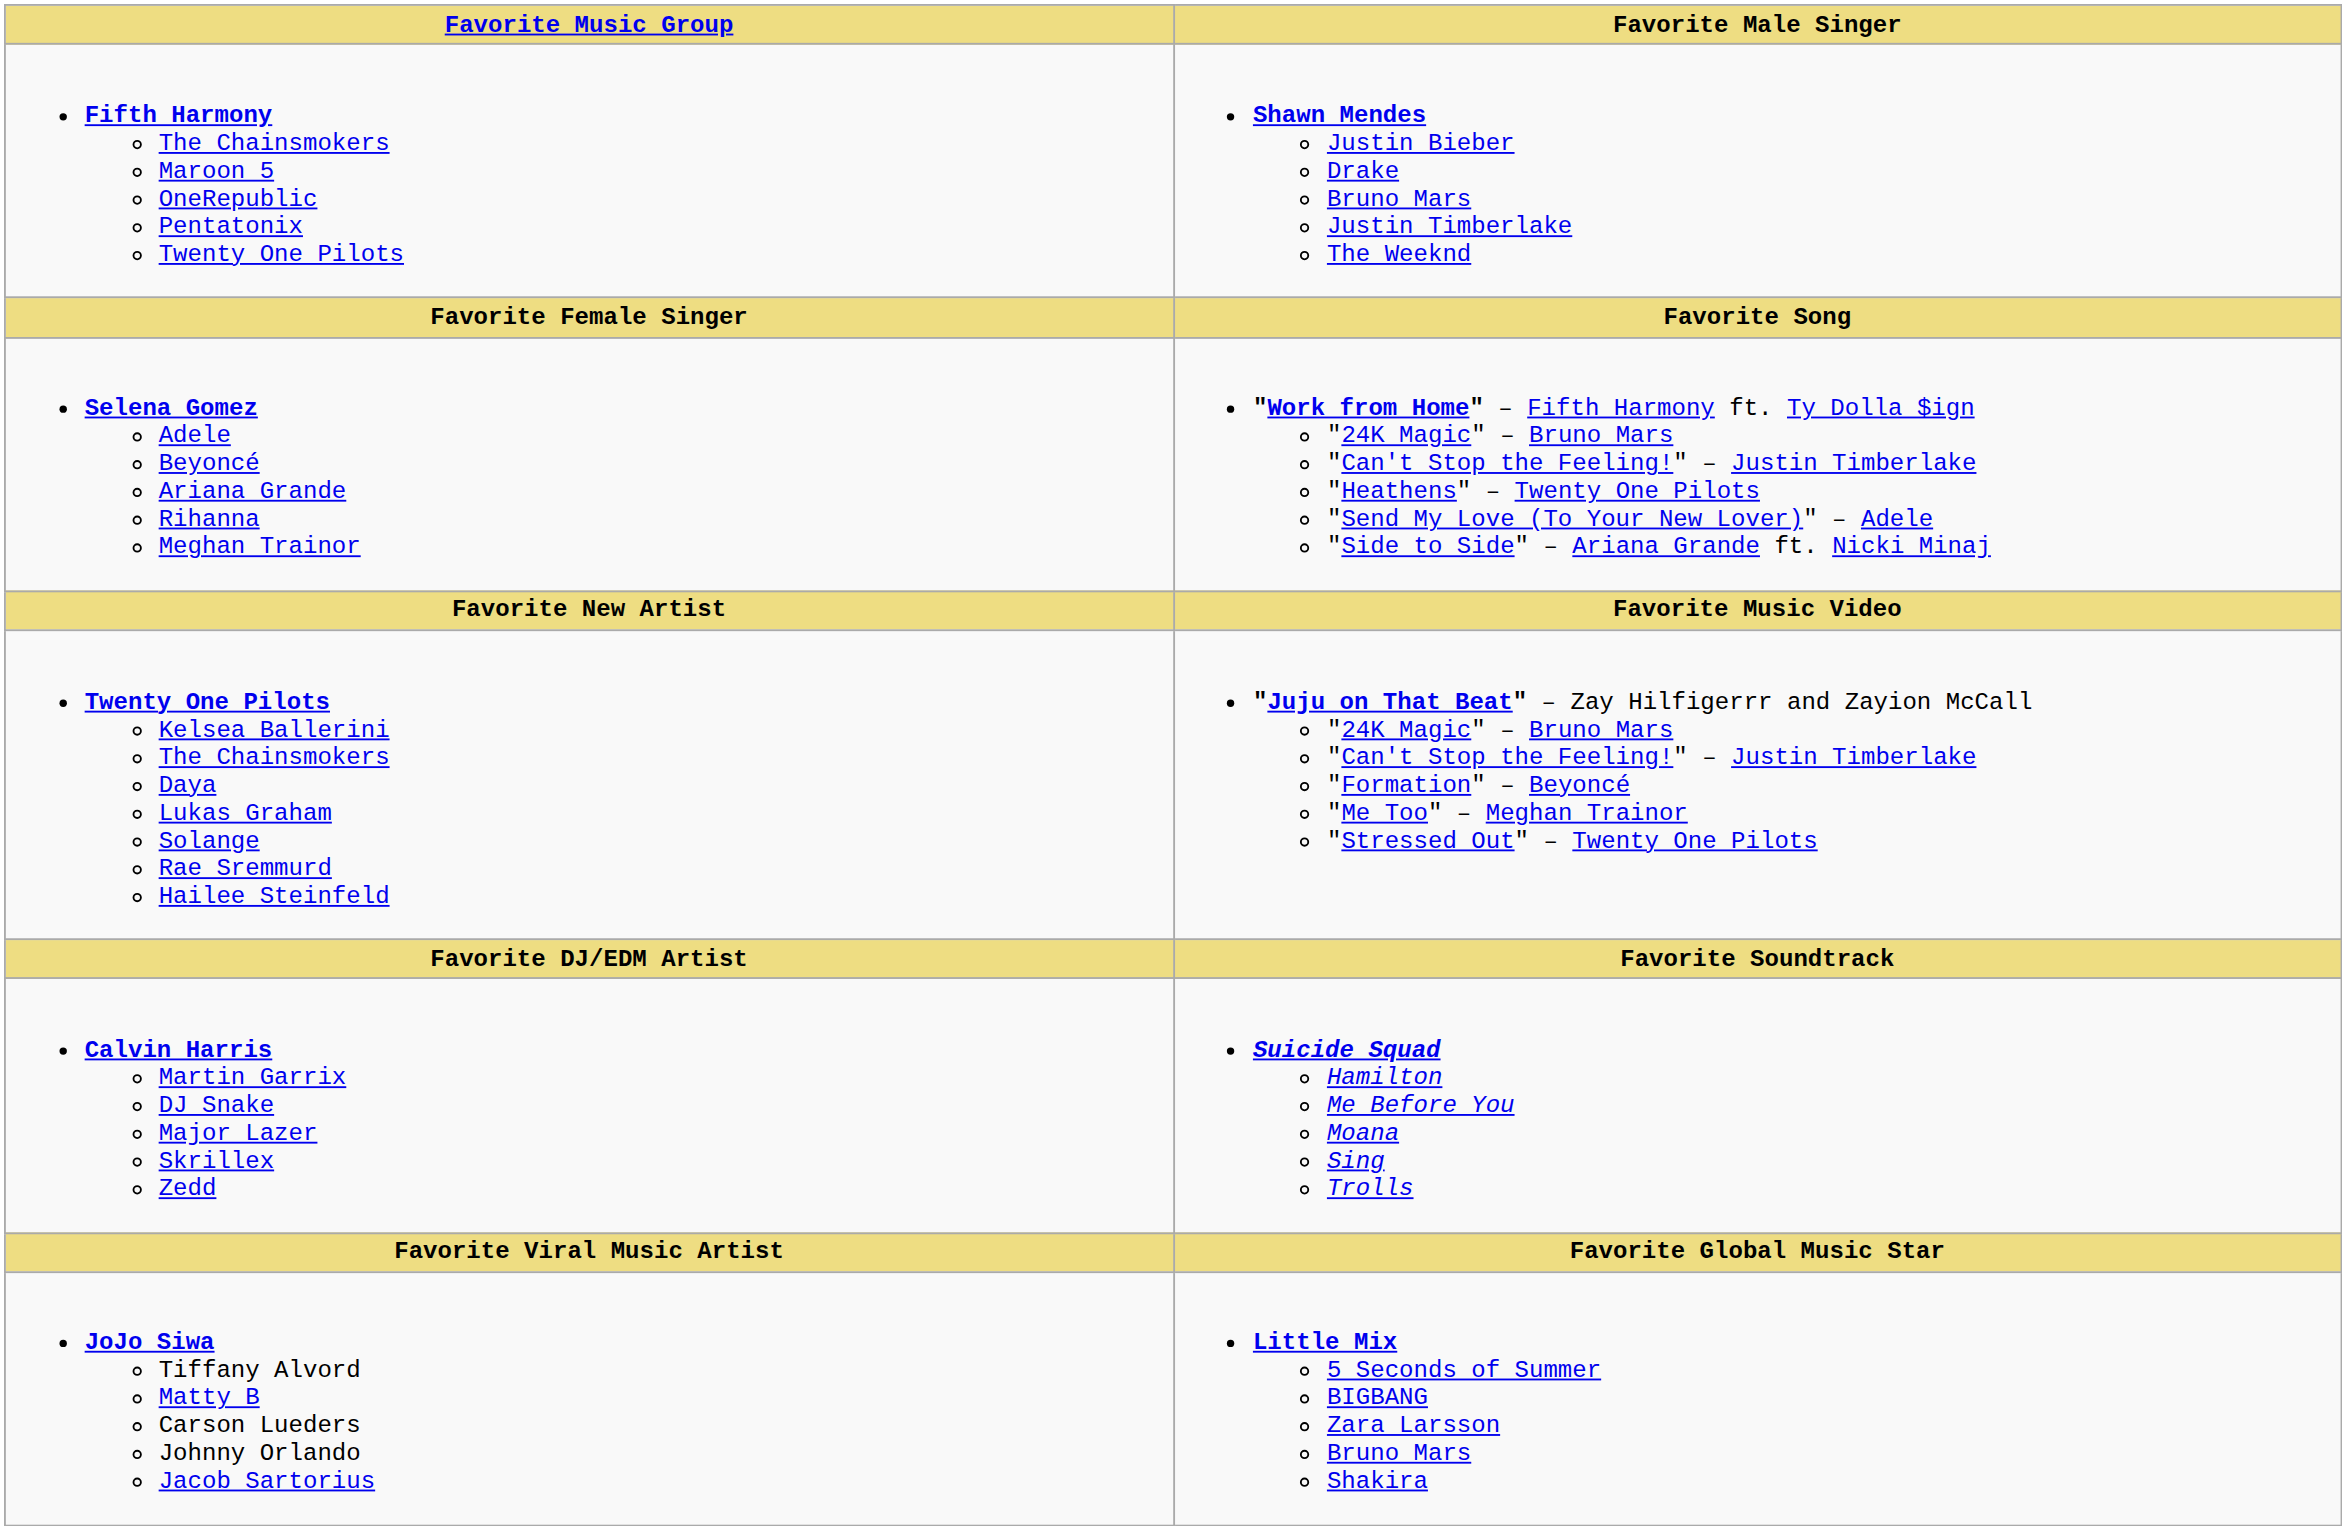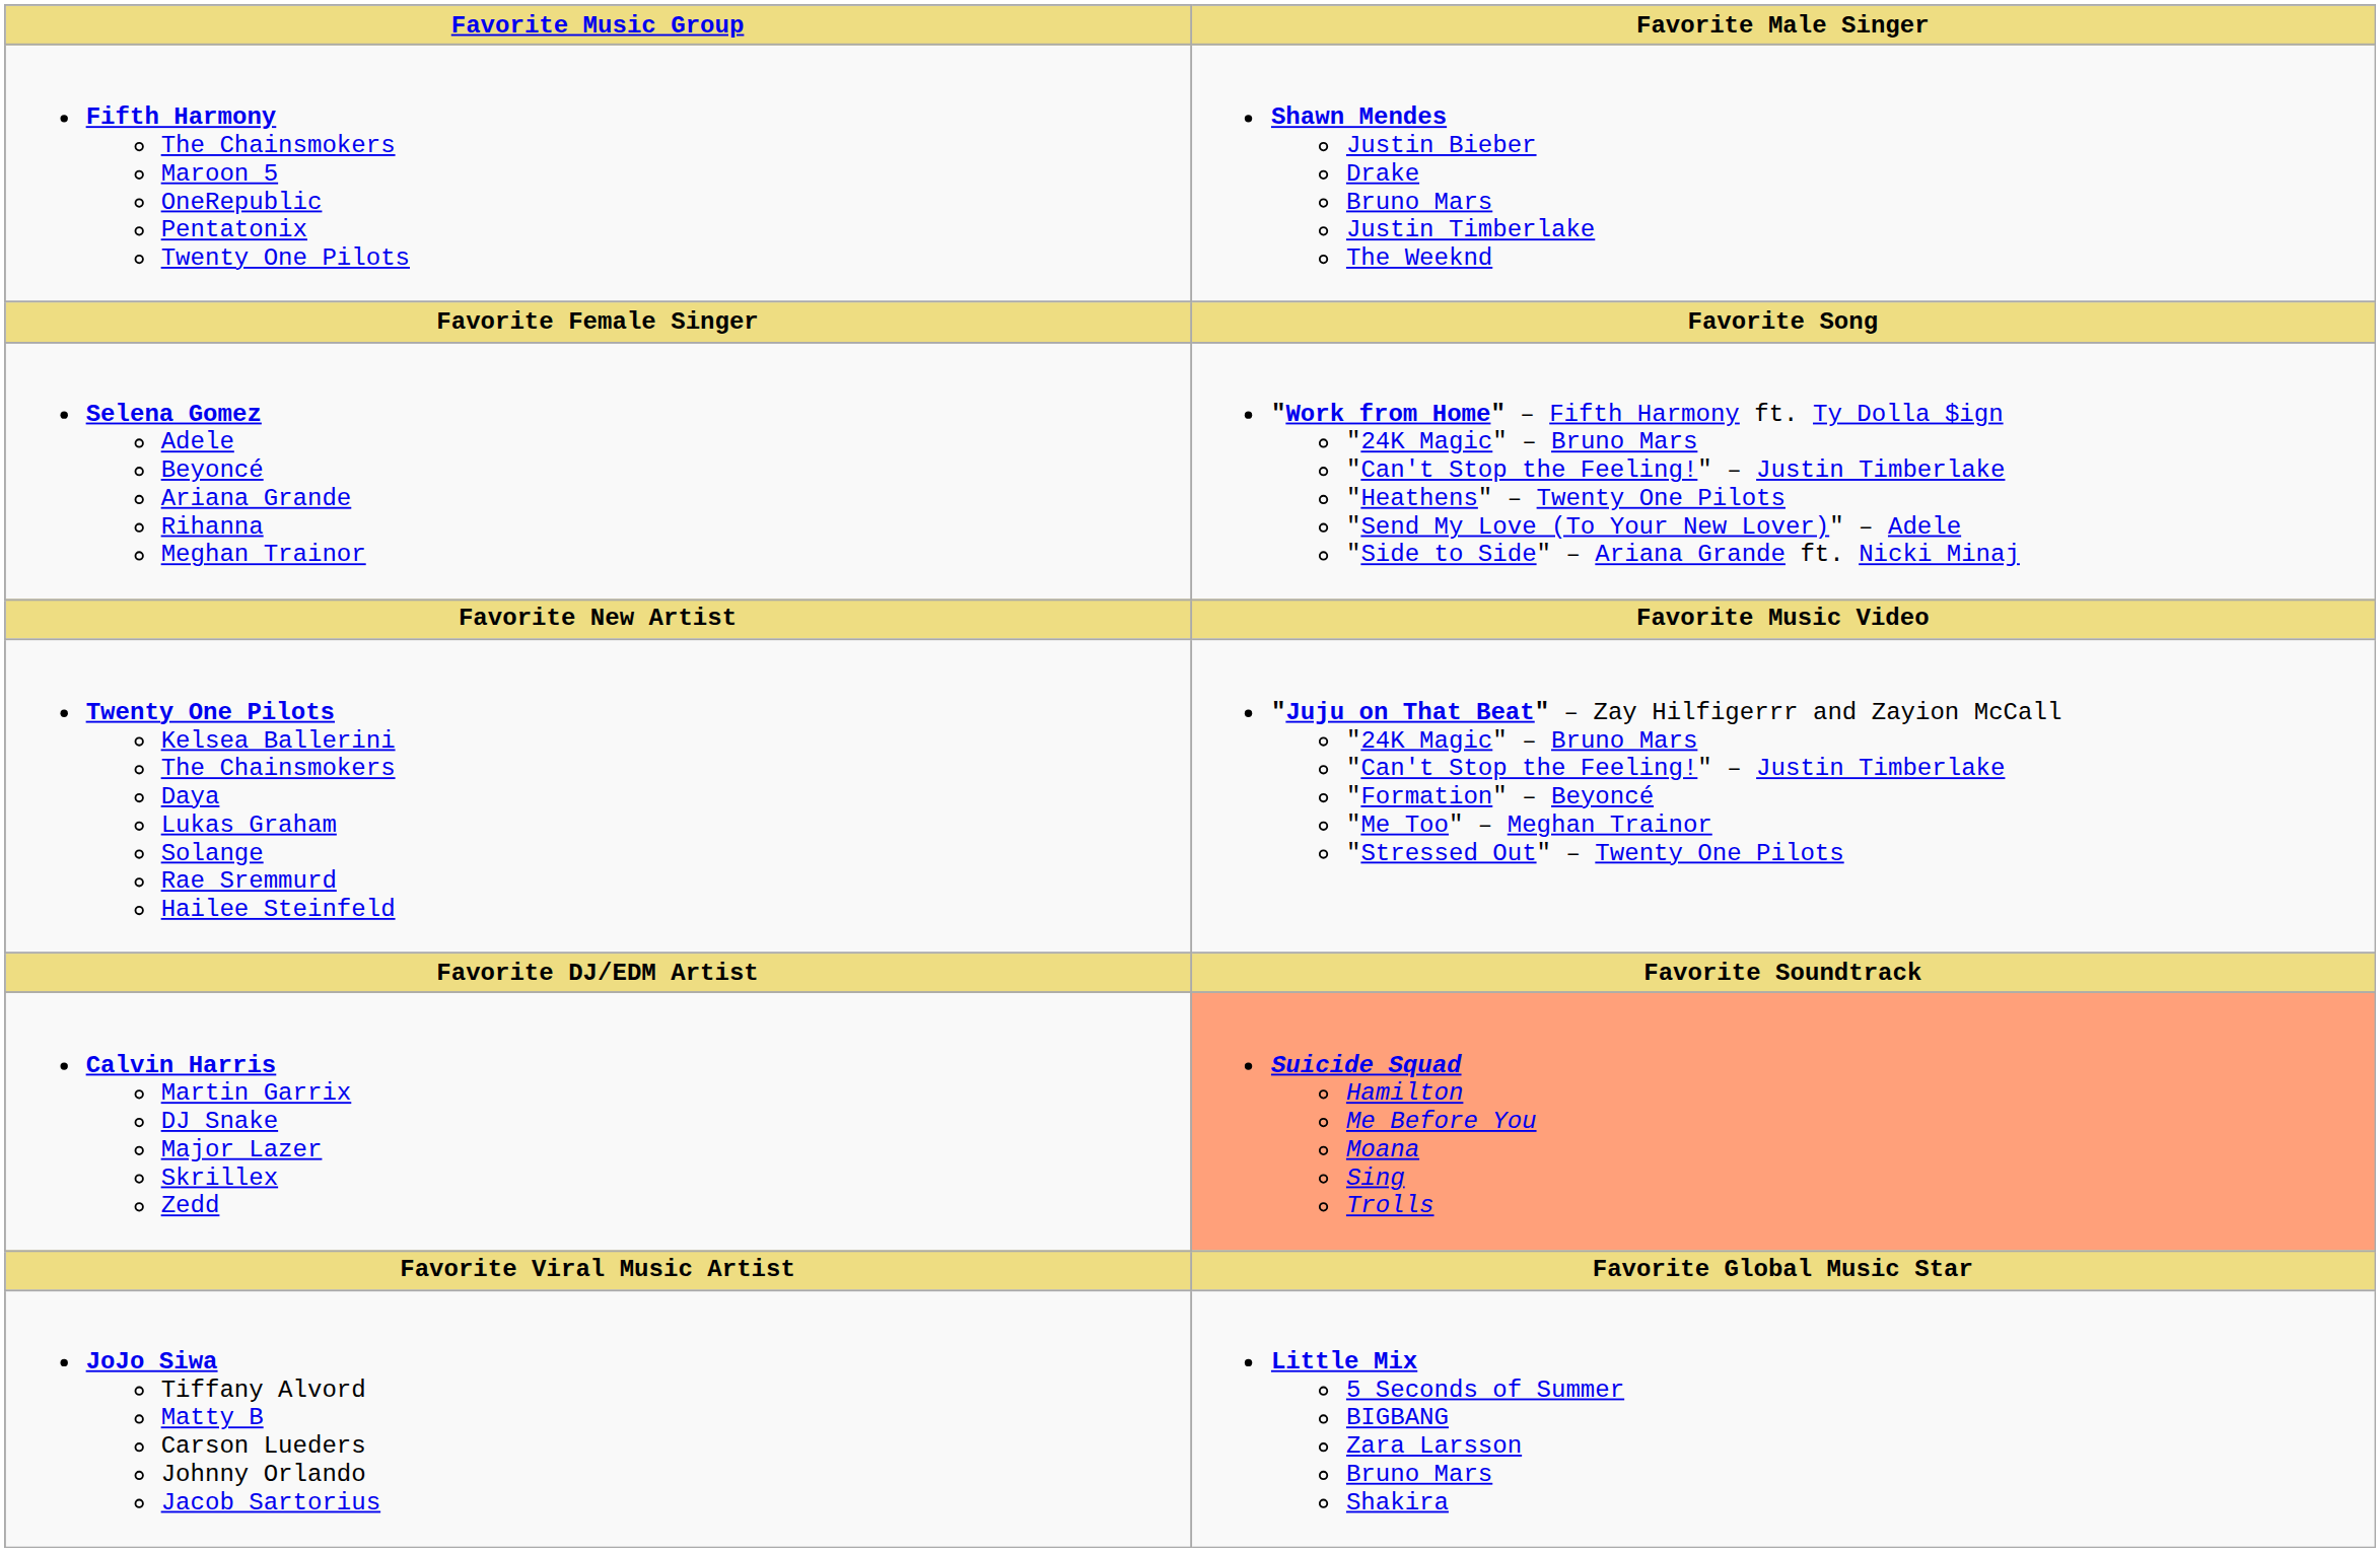row 8 | Favorite Male Singer: no background -> lightsalmon background
